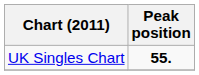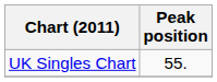UK Singles Chart | Peak position: bold -> normal
